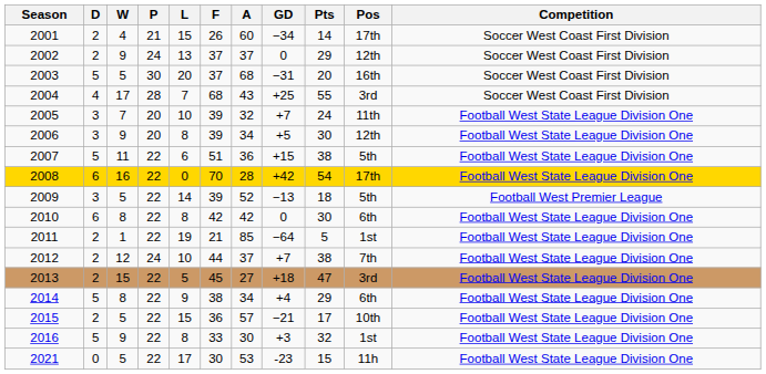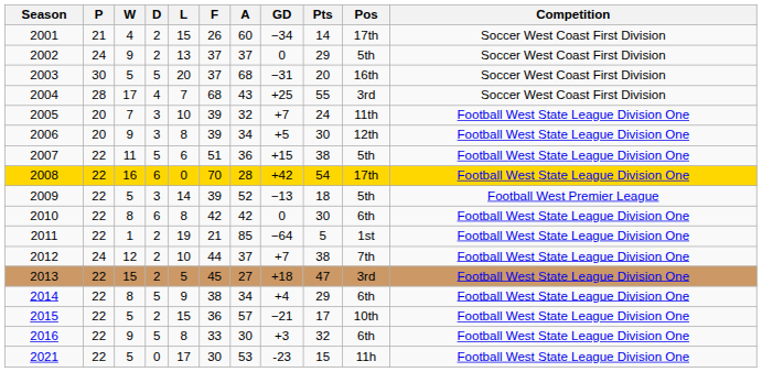columns swapped: P <-> D
2002 | Pos: 12th -> 5th
2016 | Pos: 1st -> 6th
